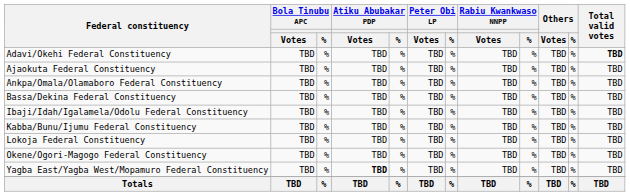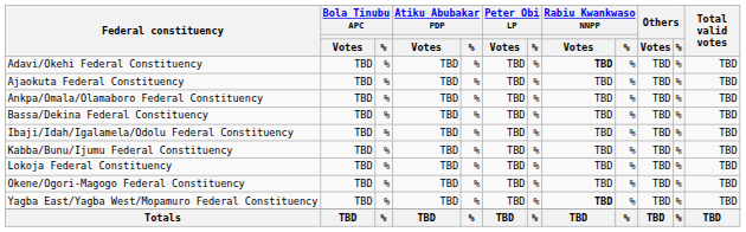Adavi/Okehi Federal Constituency | Rabiu Kwankwaso NNPP / Votes: normal -> bold
Adavi/Okehi Federal Constituency | Total valid votes: bold -> normal
Yagba East/Yagba West/Mopamuro Federal Constituency | Atiku Abubakar PDP / Votes: bold -> normal
Yagba East/Yagba West/Mopamuro Federal Constituency | Rabiu Kwankwaso NNPP / Votes: normal -> bold
